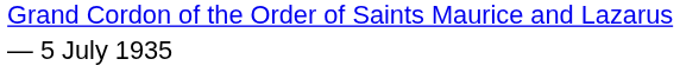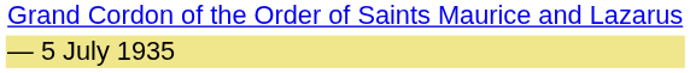— 5 July 1935 | column 1: no background -> khaki background
